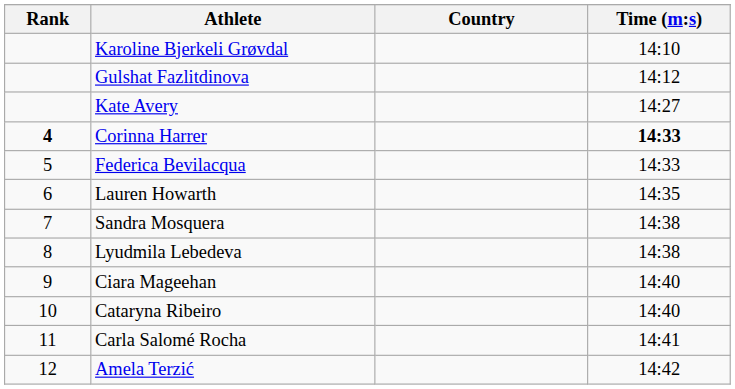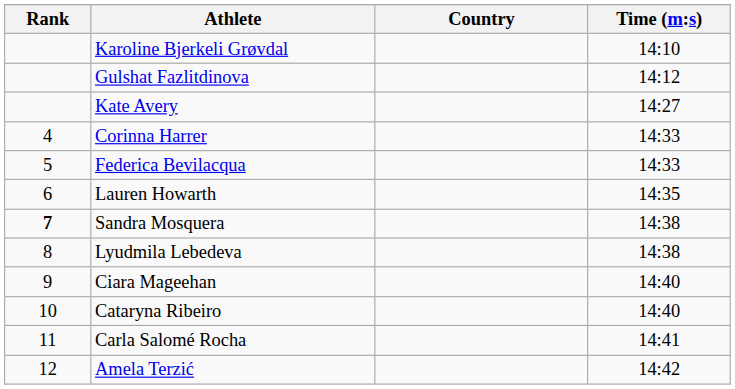Corinna Harrer | Rank: bold -> normal
Corinna Harrer | Time (m:s): bold -> normal
Sandra Mosquera | Rank: normal -> bold
